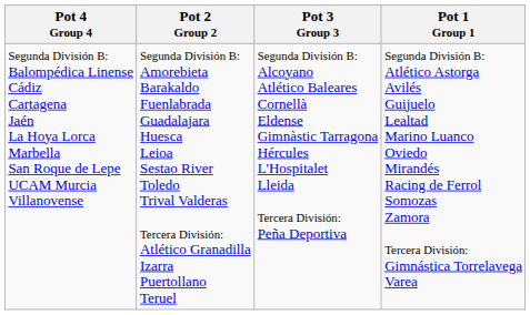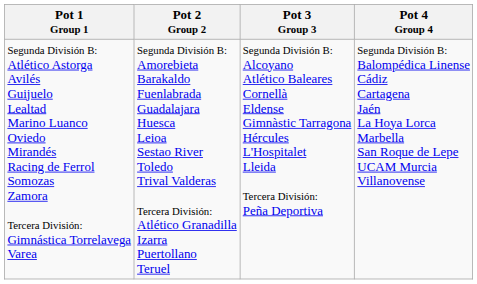columns swapped: Pot 1 Group 1 <-> Pot 4 Group 4
